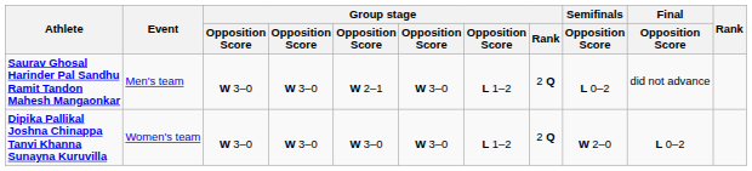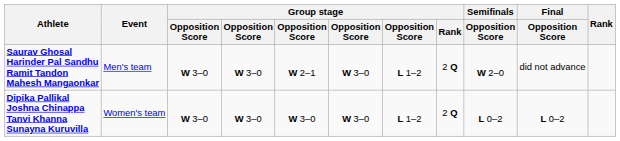row 3 | Semifinals / Opposition Score: L 0–2 -> W 2–0
row 4 | Semifinals / Opposition Score: W 2–0 -> L 0–2
